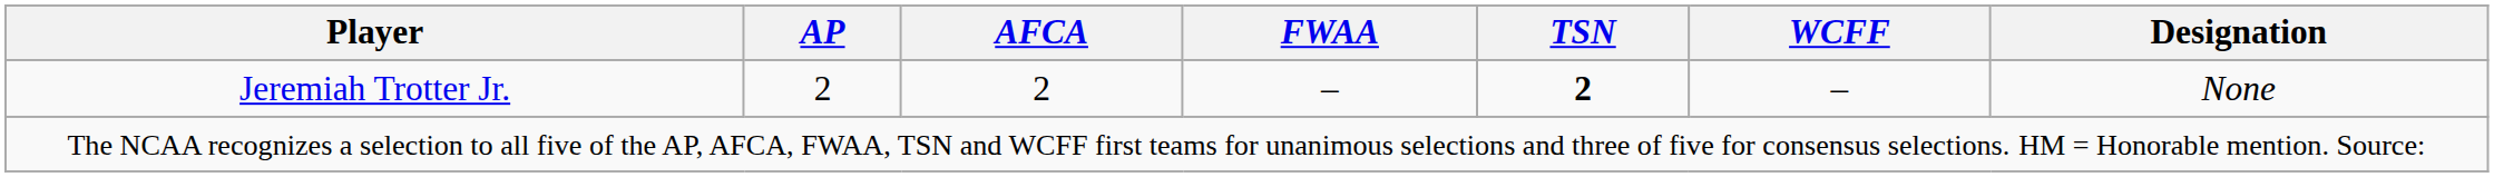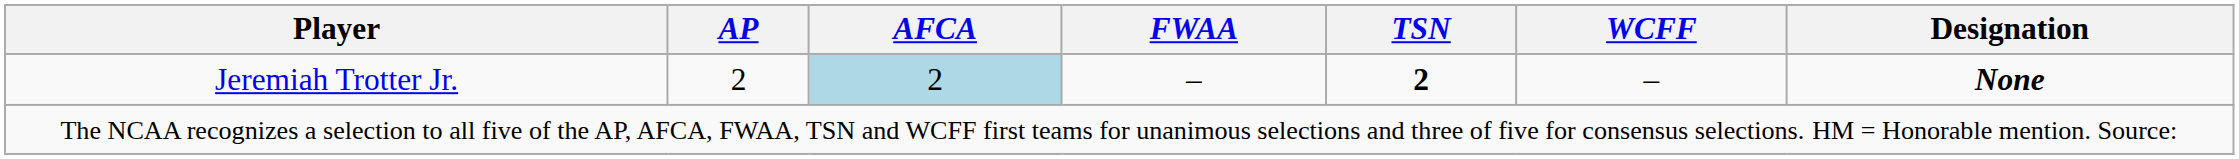Jeremiah Trotter Jr. | AFCA: no background -> lightblue background
Jeremiah Trotter Jr. | Designation: normal -> bold
